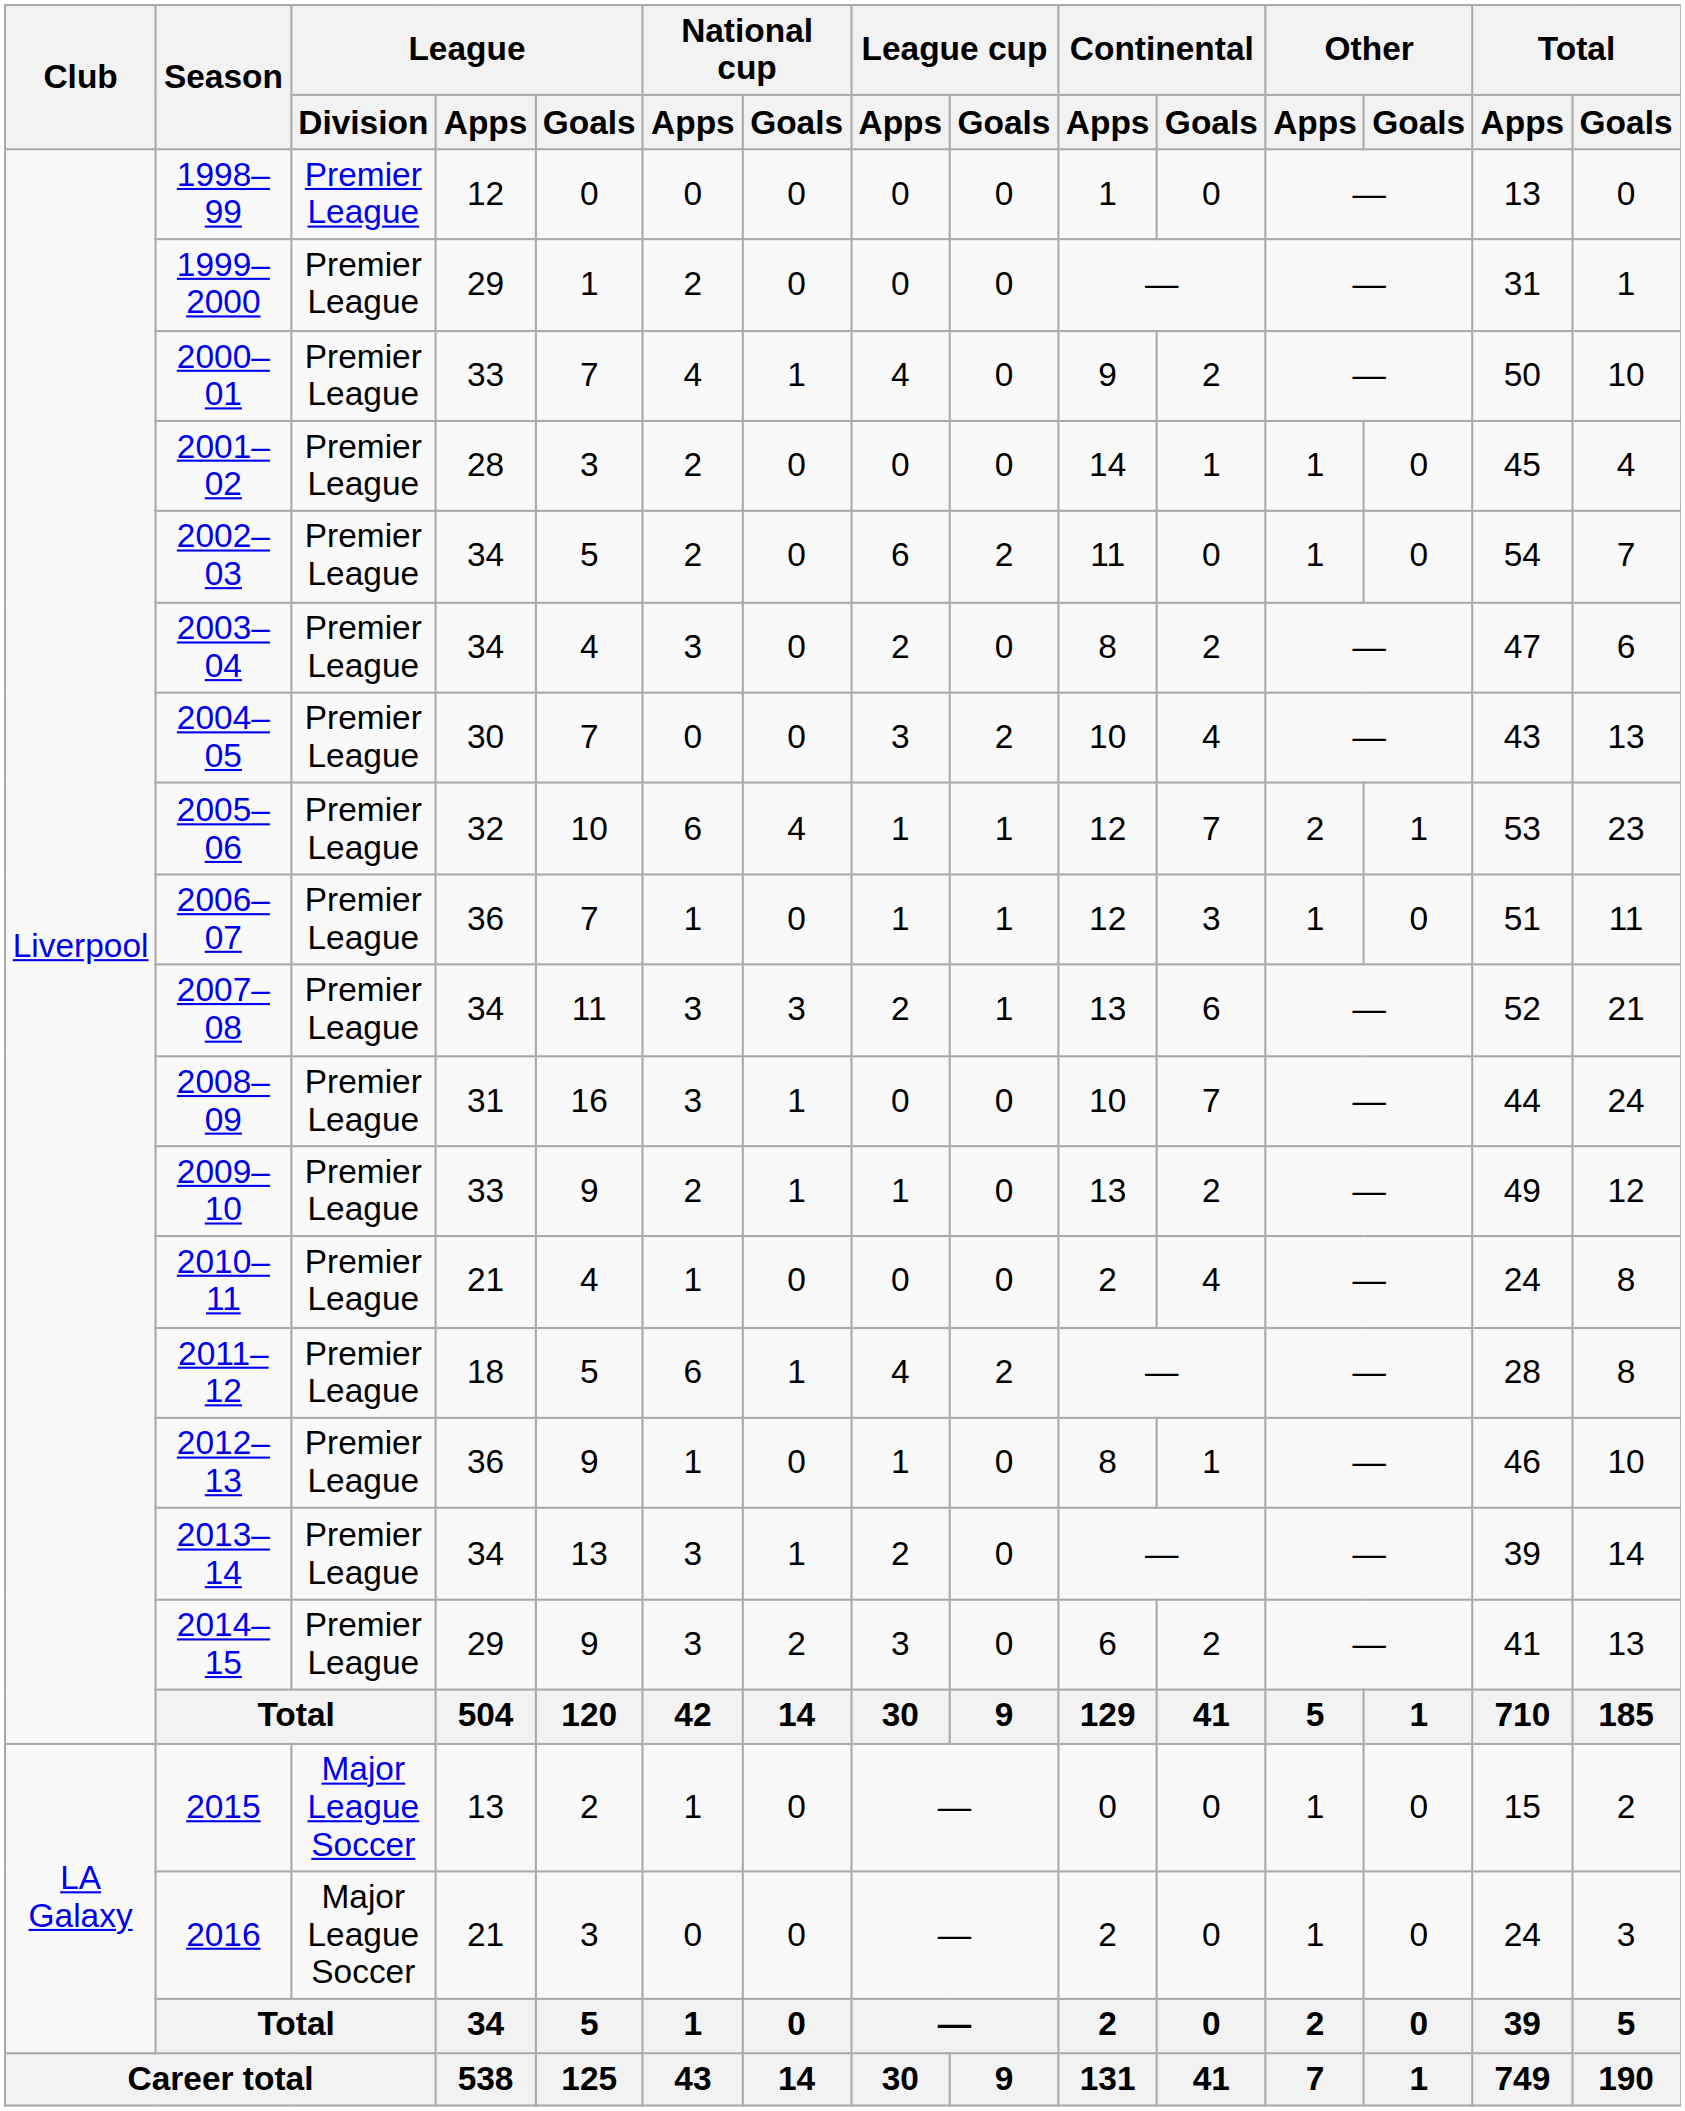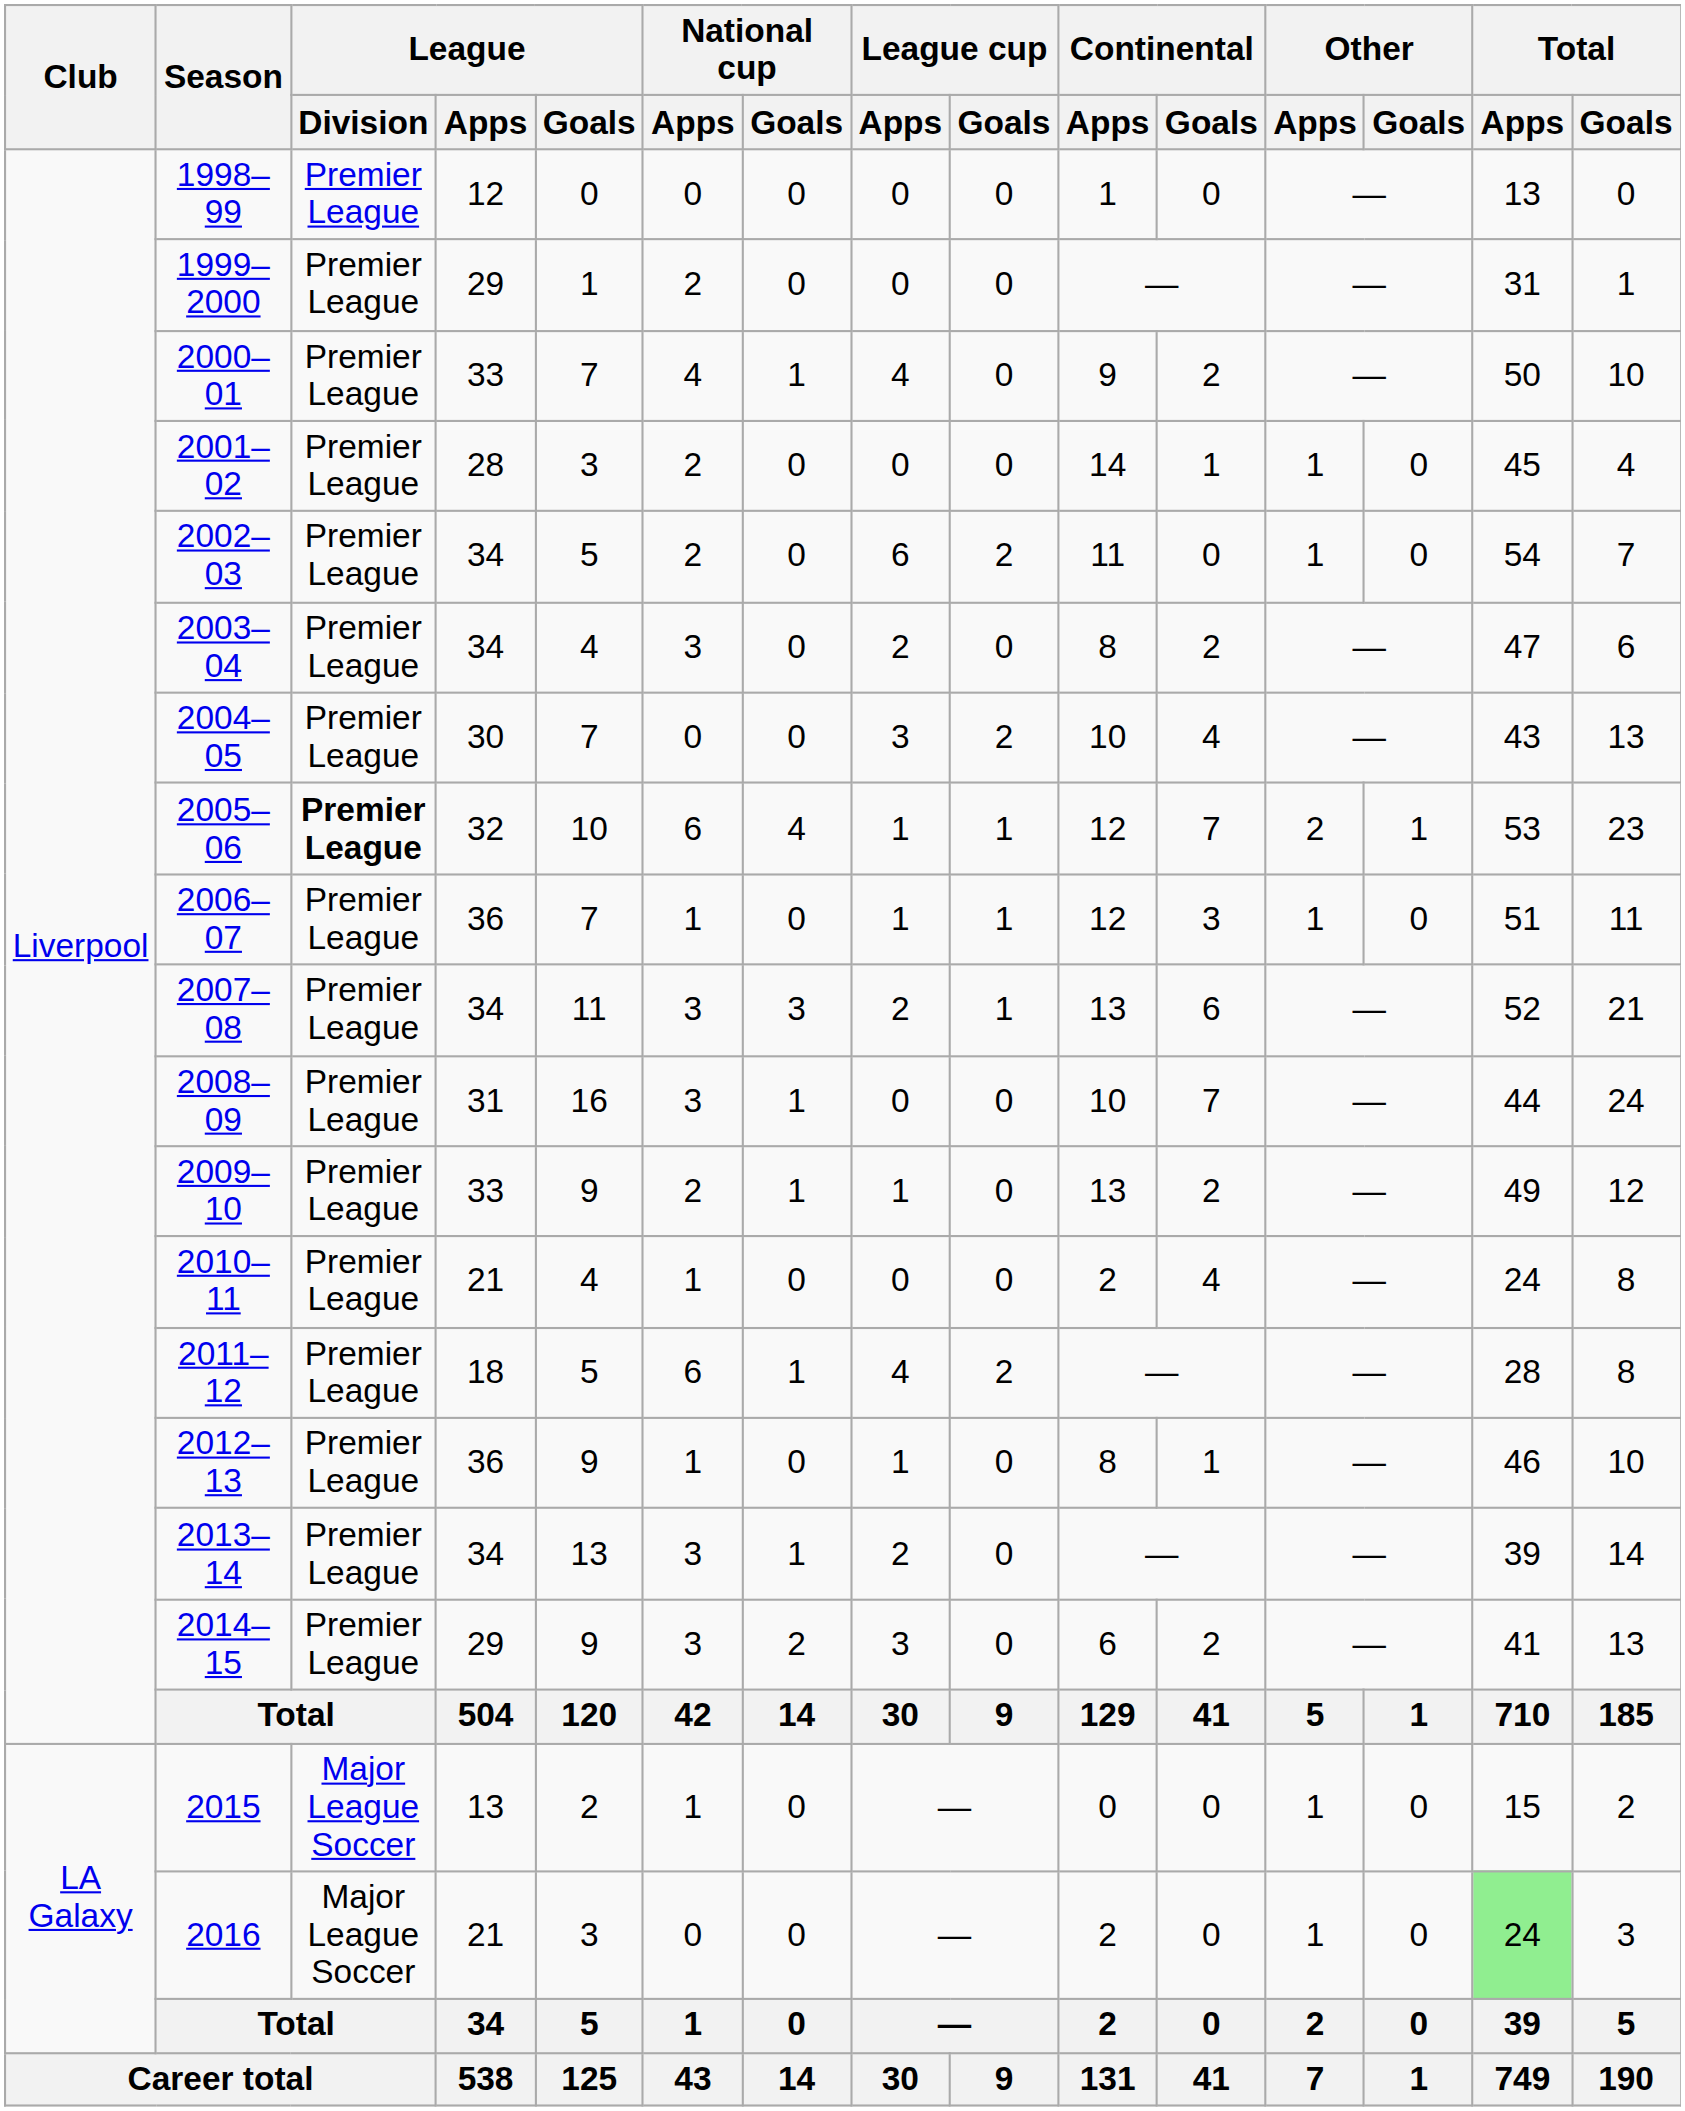2005–06 | League / Division: normal -> bold
2016 | Total / Apps: no background -> lightgreen background
